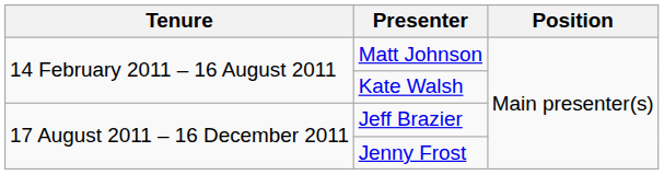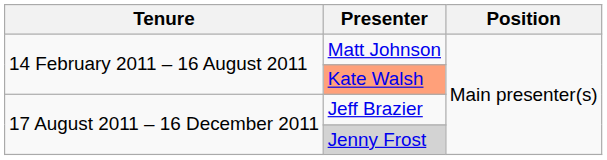Kate Walsh | Presenter: no background -> lightsalmon background
Jenny Frost | Presenter: no background -> lightgrey background
